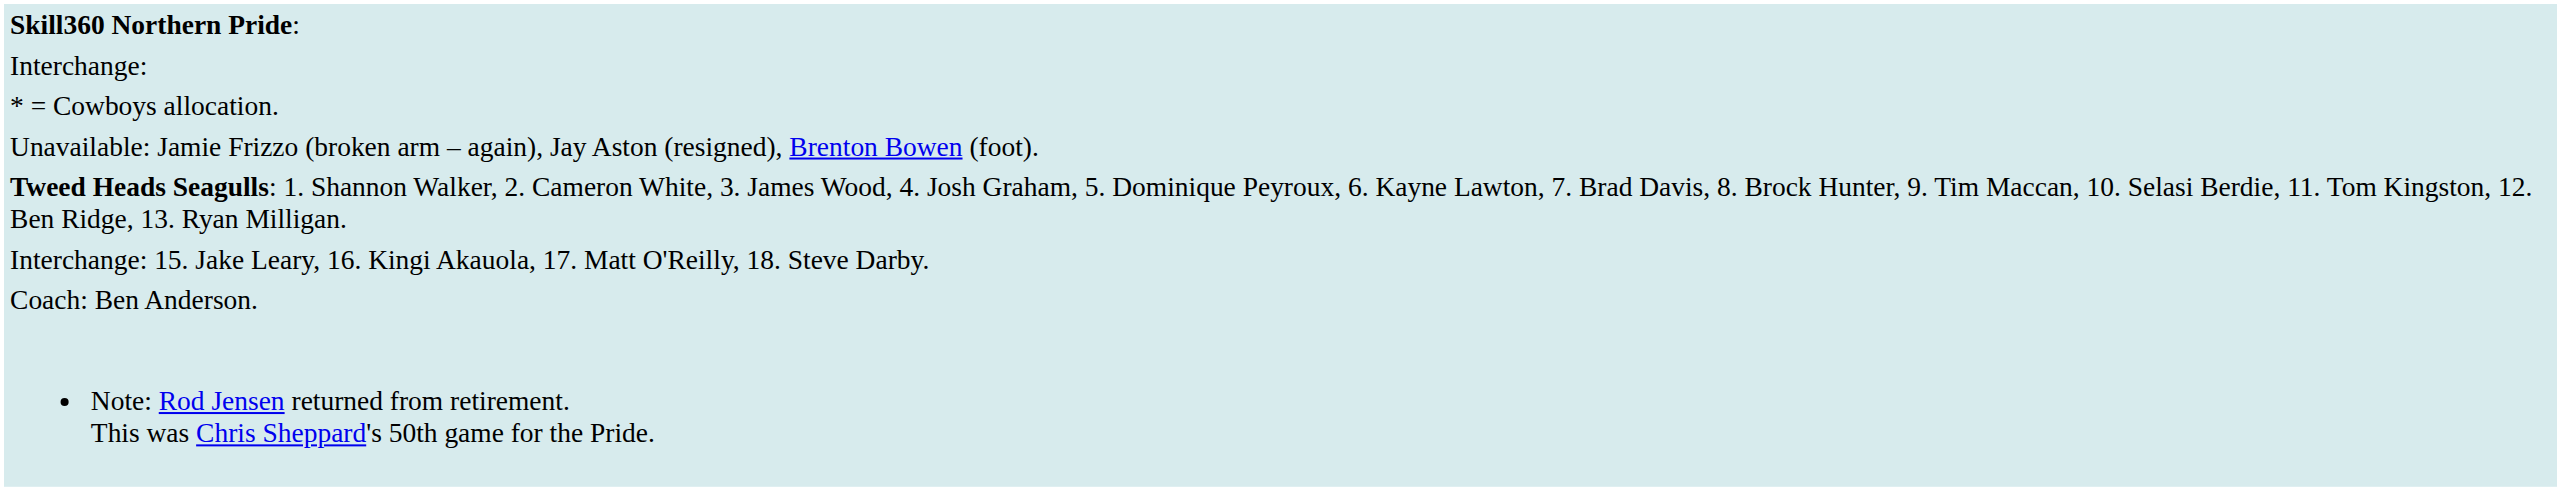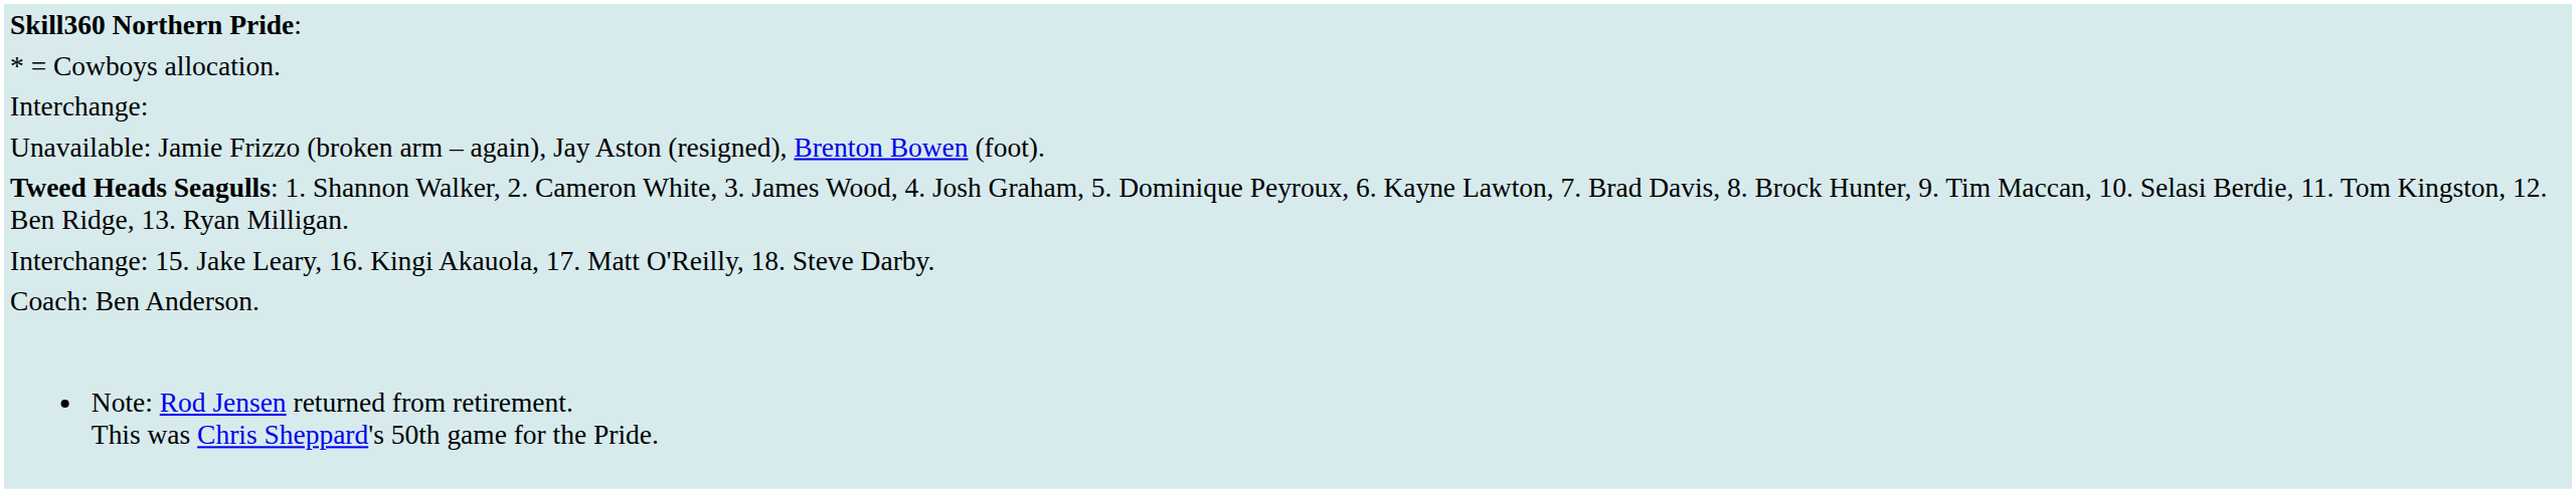row 2 | column 1: Interchange: -> * = Cowboys allocation.
row 3 | column 1: * = Cowboys allocation. -> Interchange:
